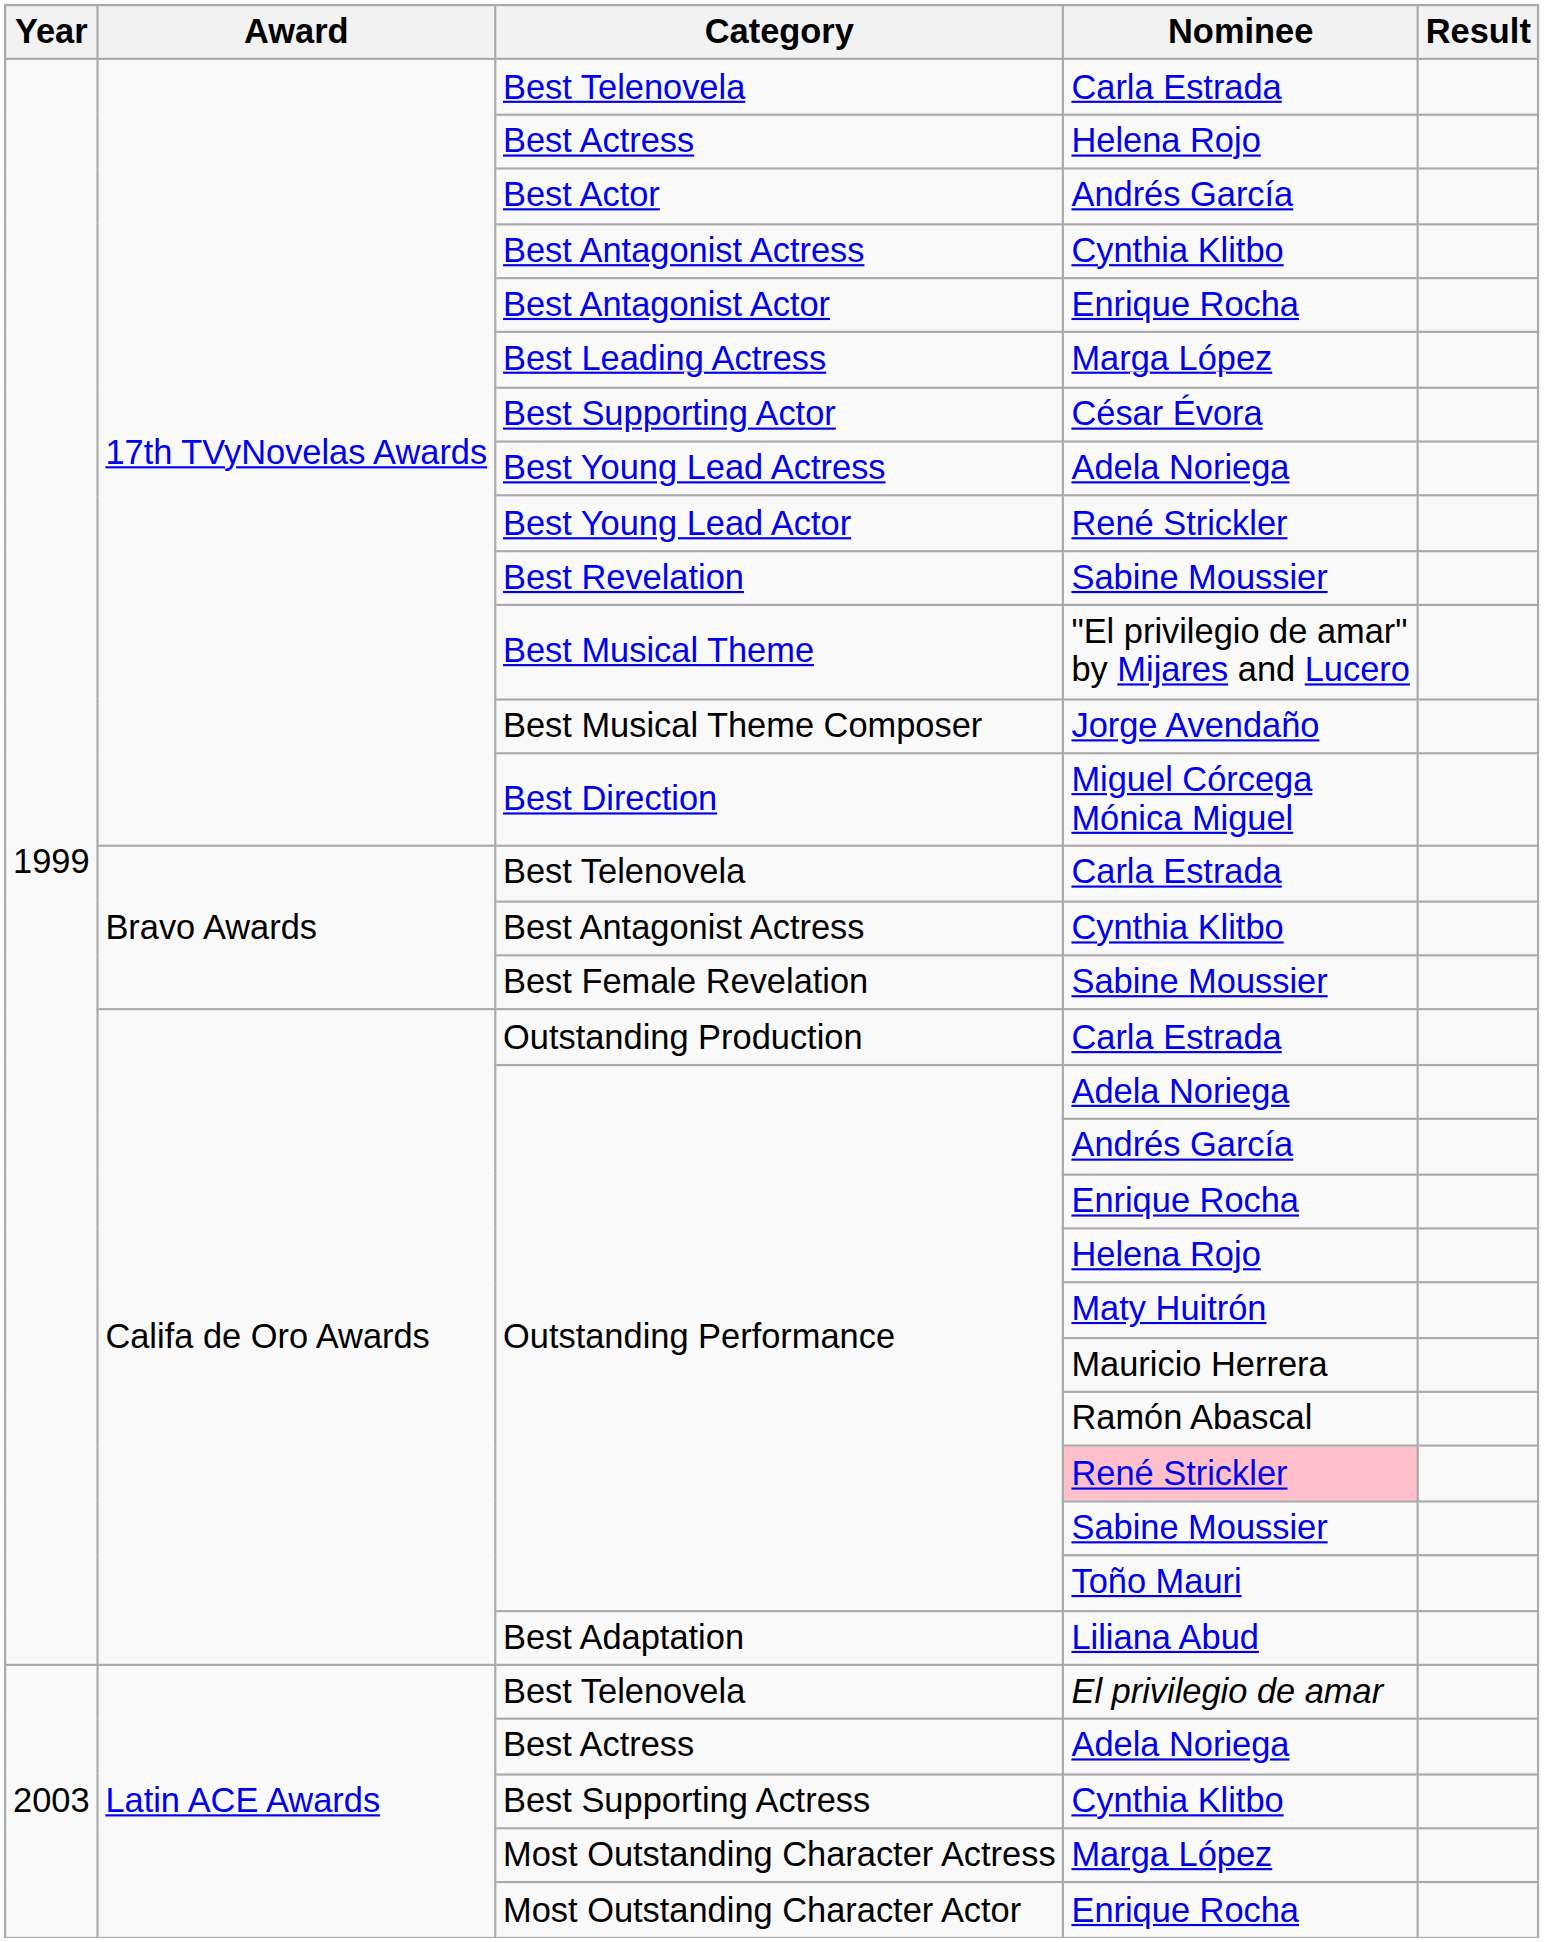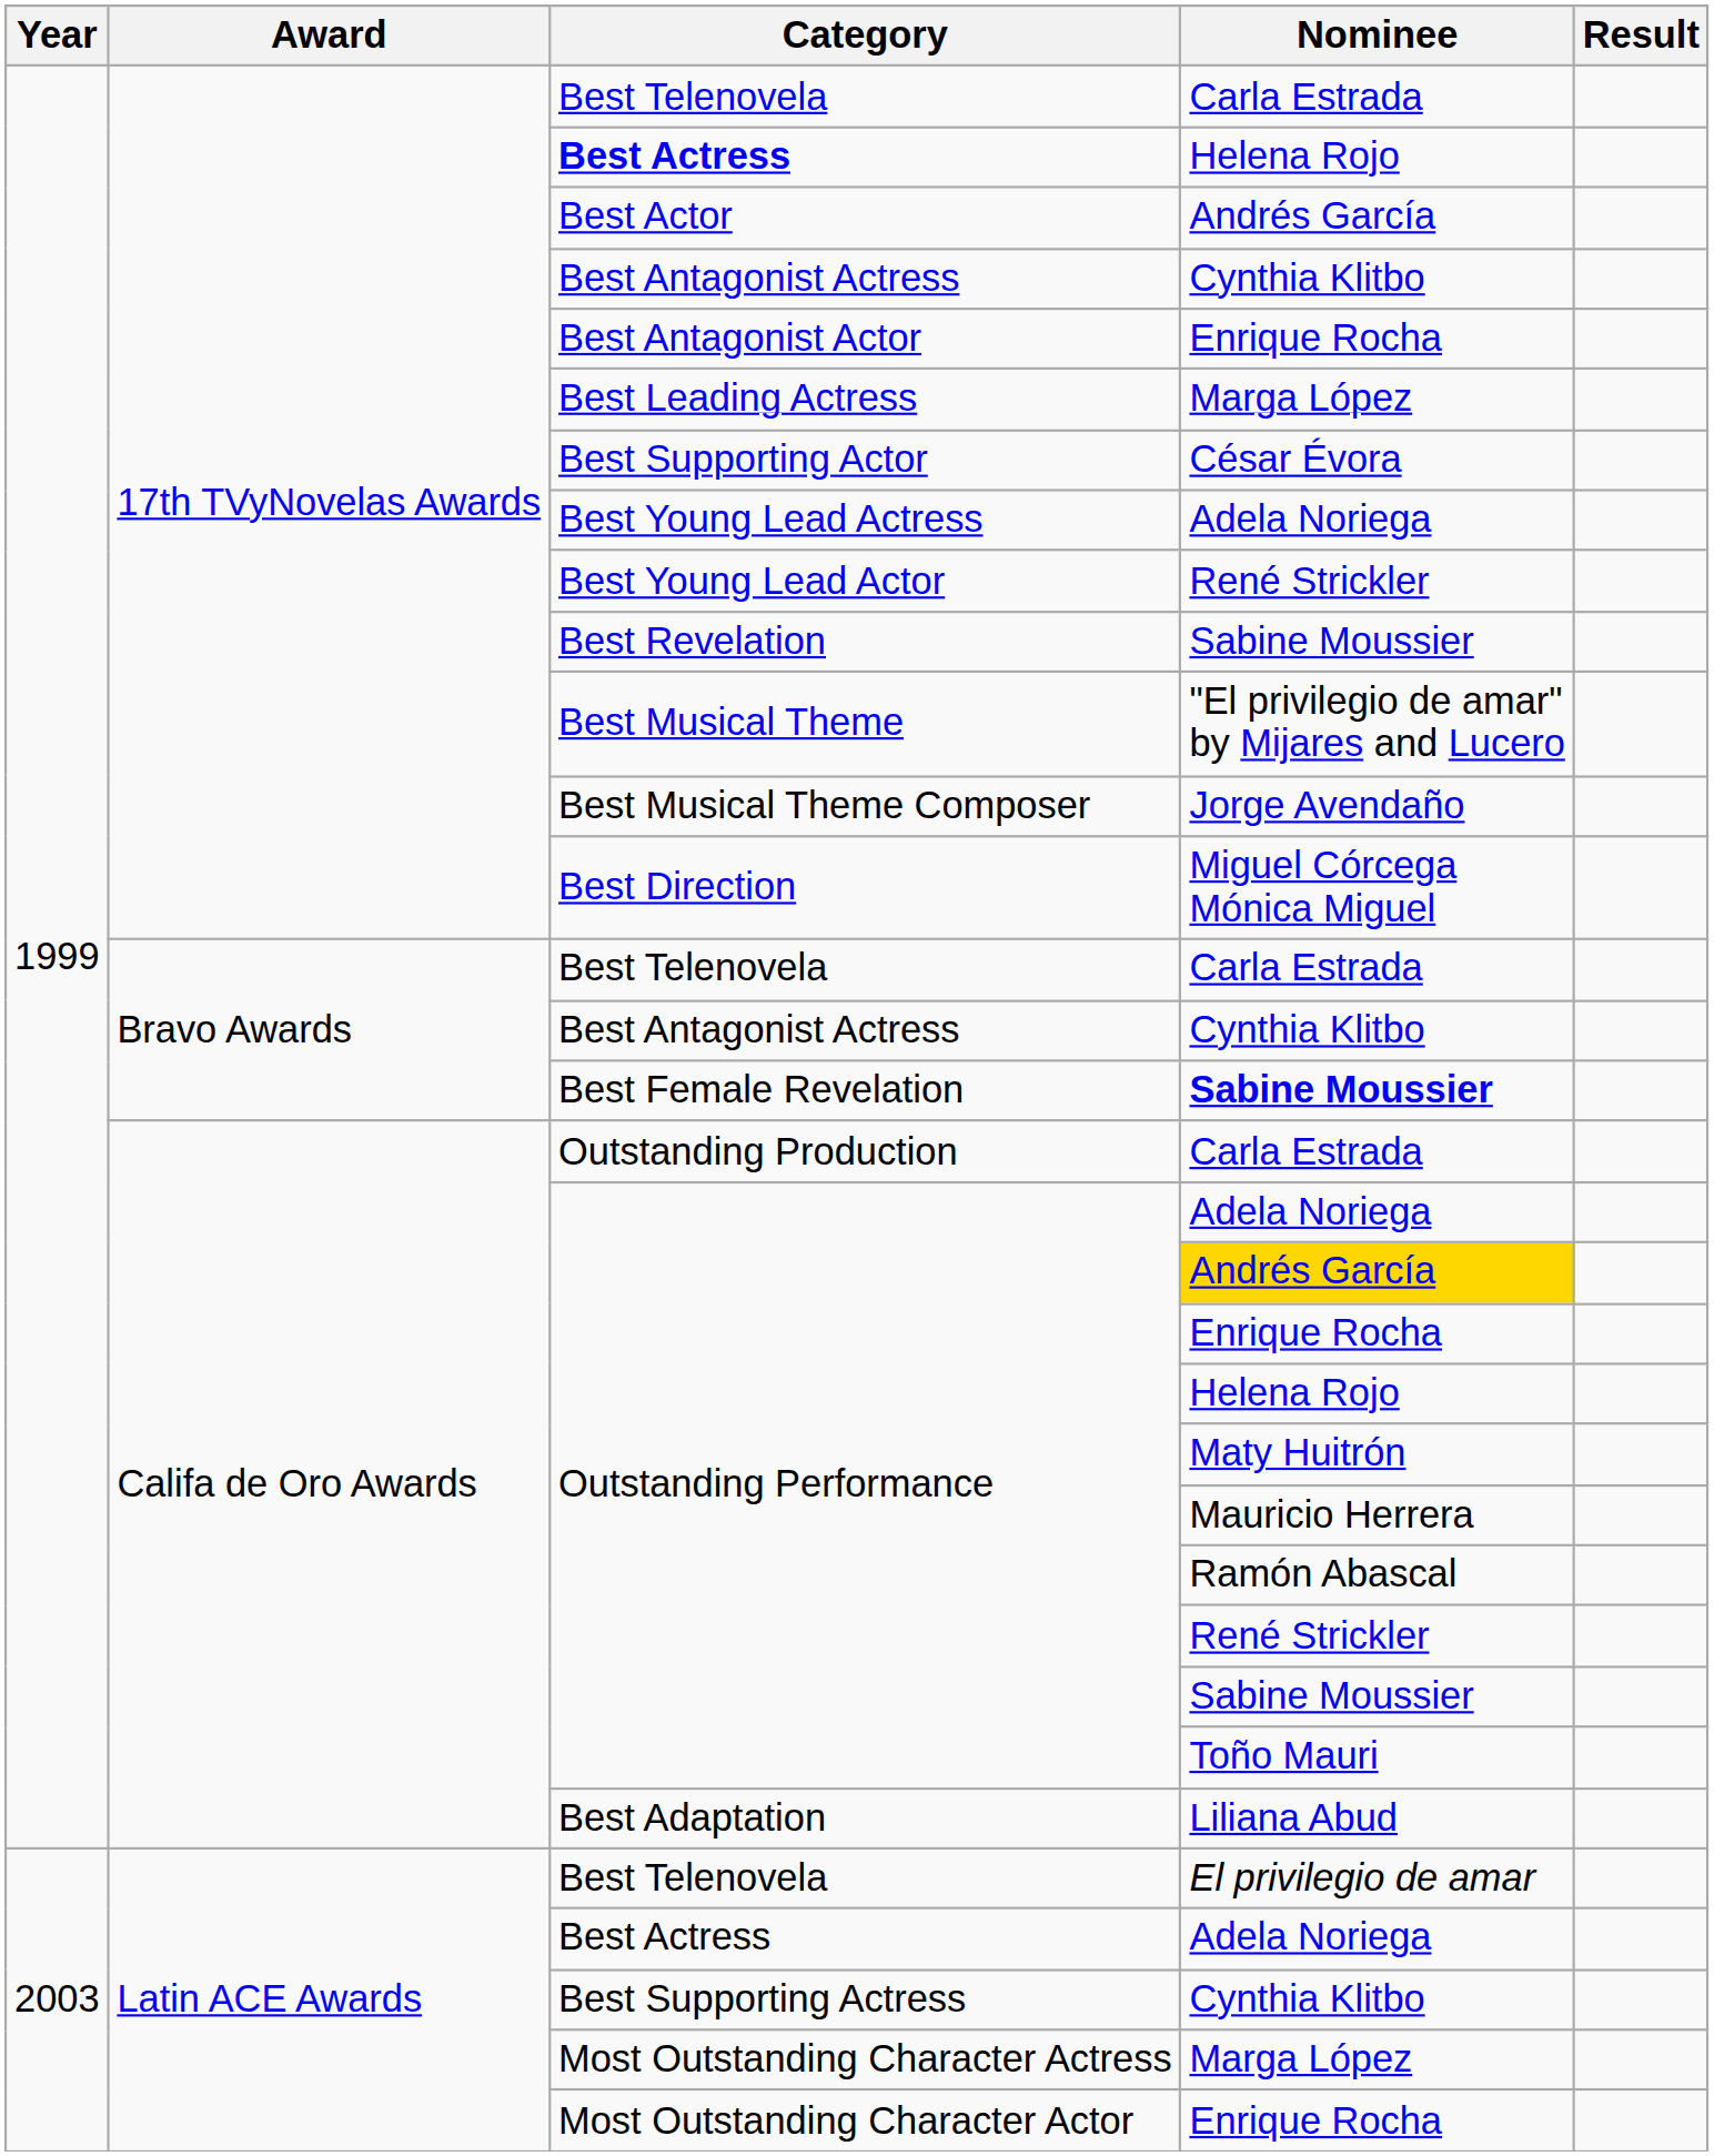Best Actress / Helena Rojo | Category: normal -> bold
Best Female Revelation | Nominee: normal -> bold
Outstanding Performance / Andrés García | Nominee: no background -> gold background
Outstanding Performance / René Strickler | Nominee: pink background -> no background
